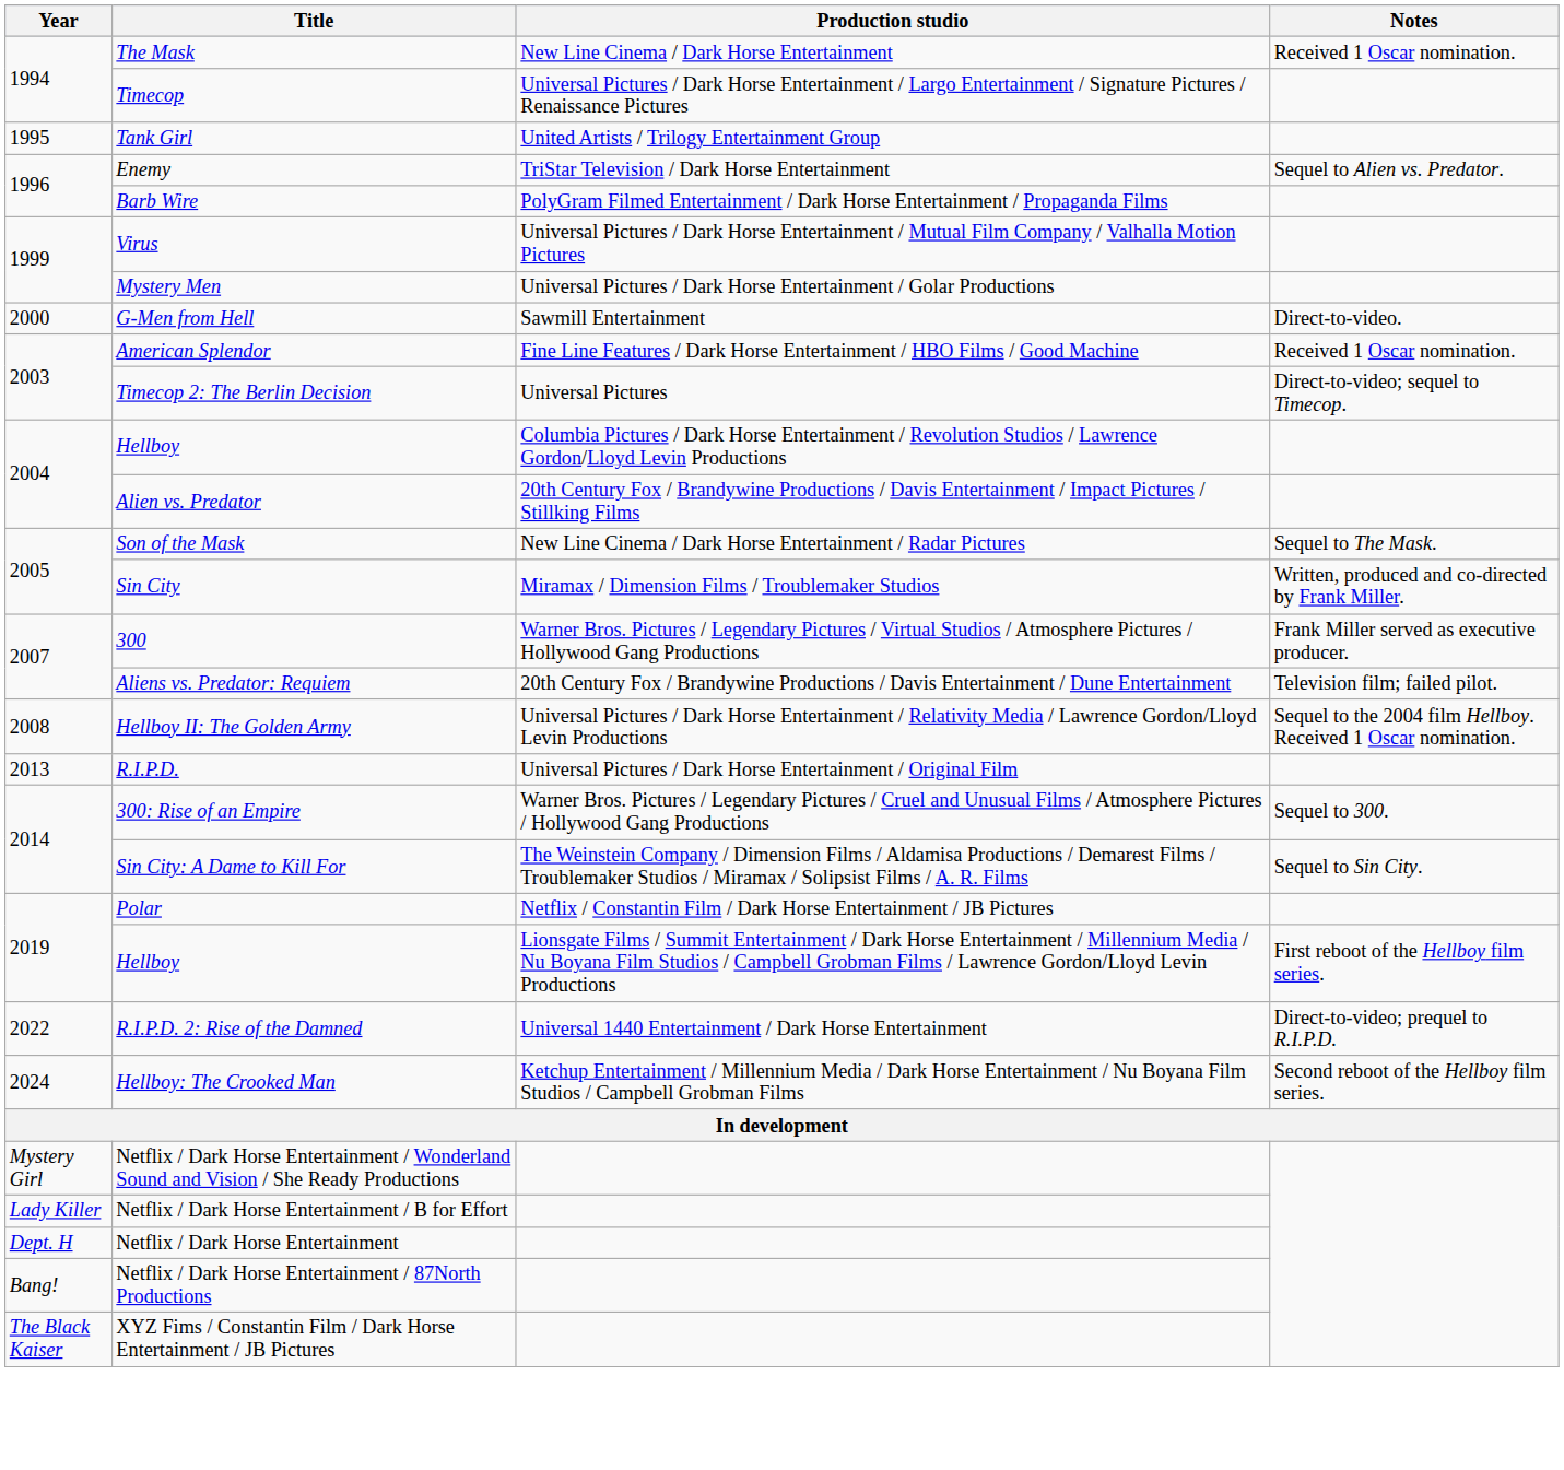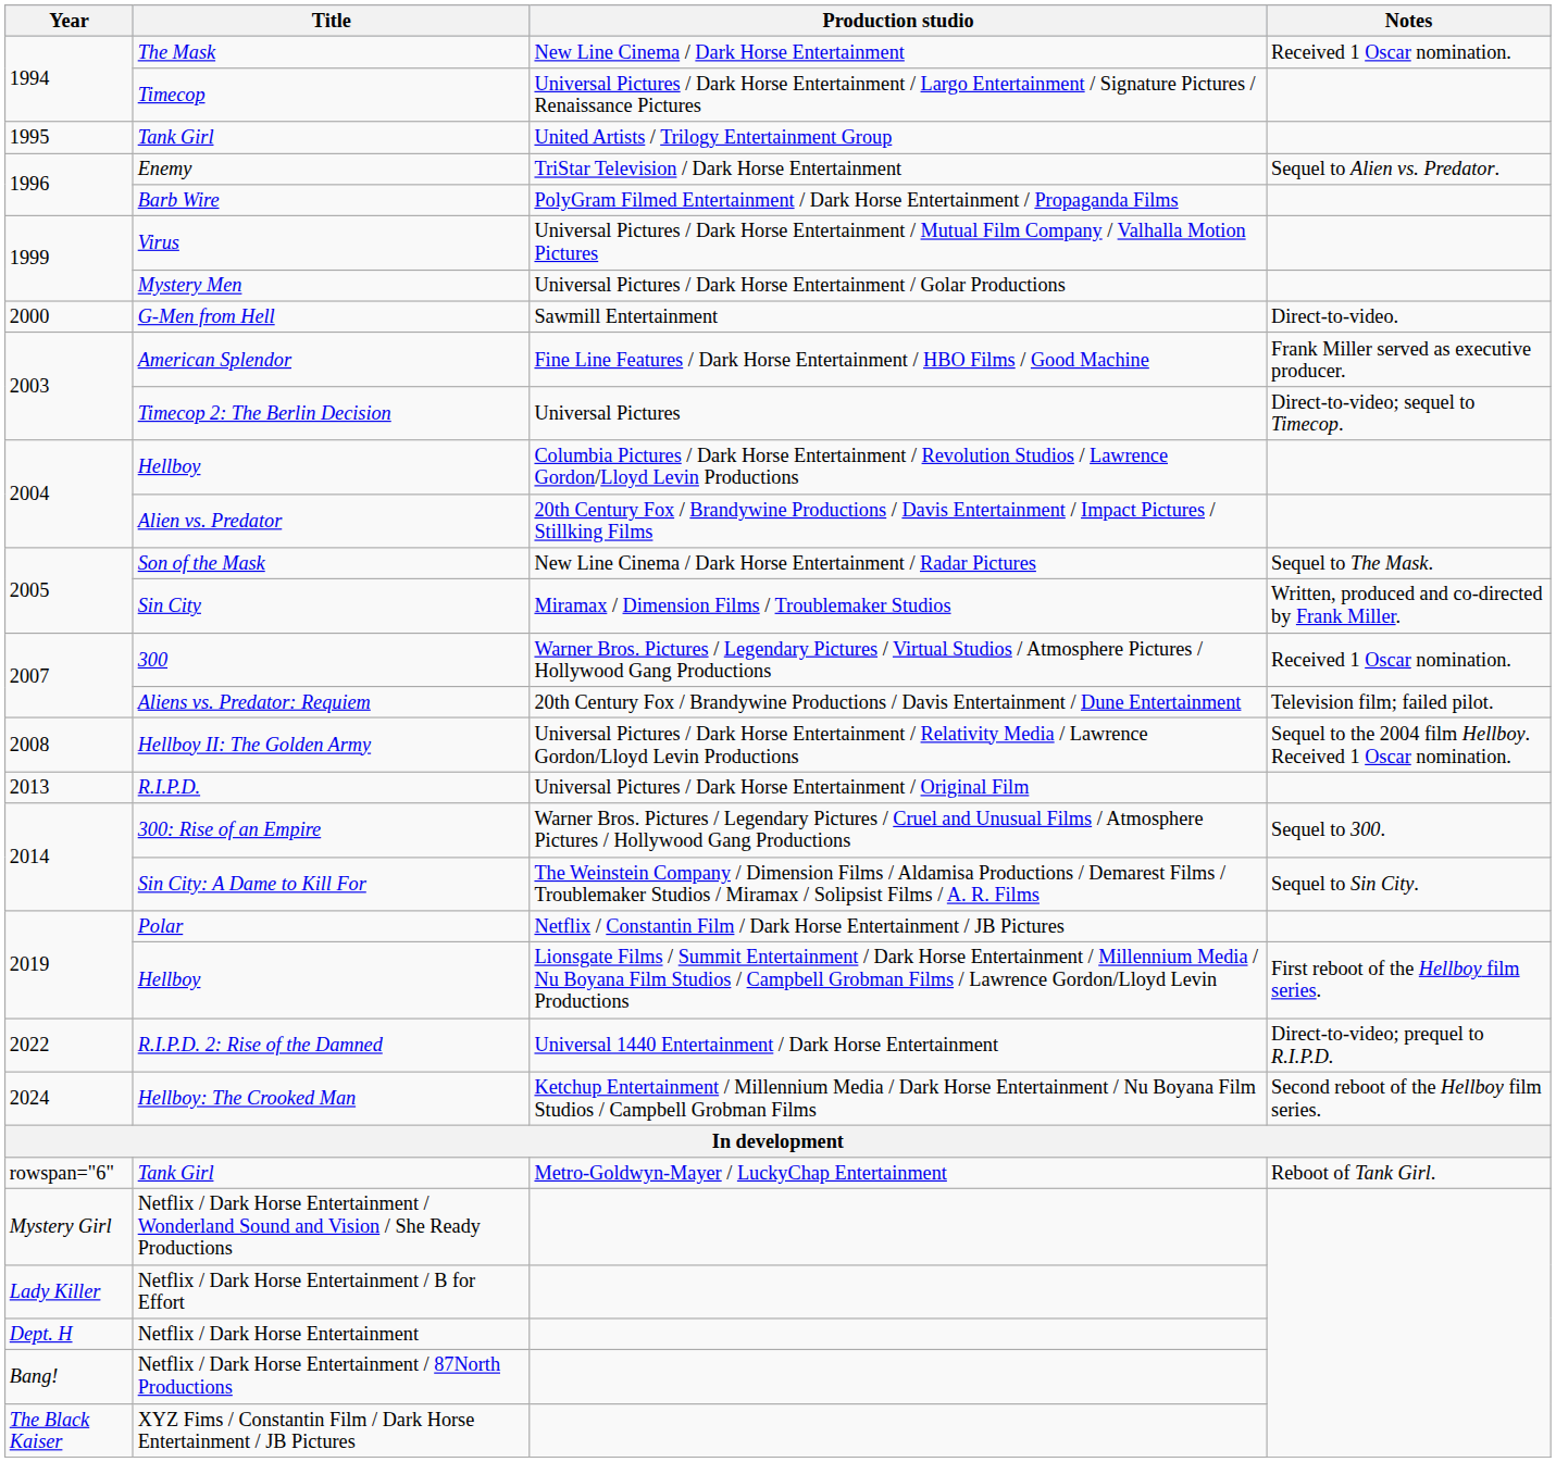American Splendor | Notes: Received 1 Oscar nomination. -> Frank Miller served as executive producer.
300 | Notes: Frank Miller served as executive producer. -> Received 1 Oscar nomination.
+ row: rowspan="6" | Tank Girl | Metro-Goldwyn-Mayer / LuckyChap Entertainment | Reboot of Tank Girl.
